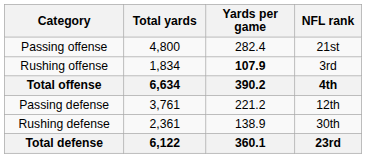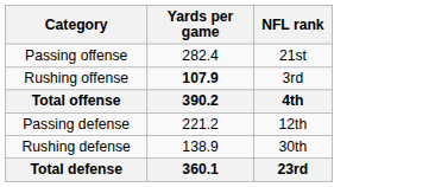- column: Total yards | 4,800 | 1,834 | 6,634 | 3,761 | 2,361 | 6,122
